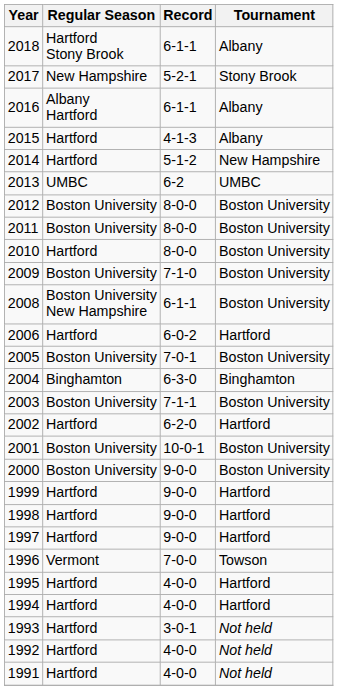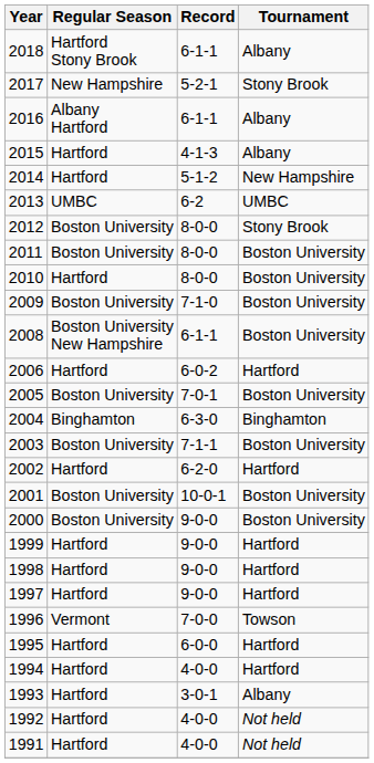2012 | Tournament: Boston University -> Stony Brook
1995 | Record: 4-0-0 -> 6-0-0
1993 | Tournament: Not held -> Albany
